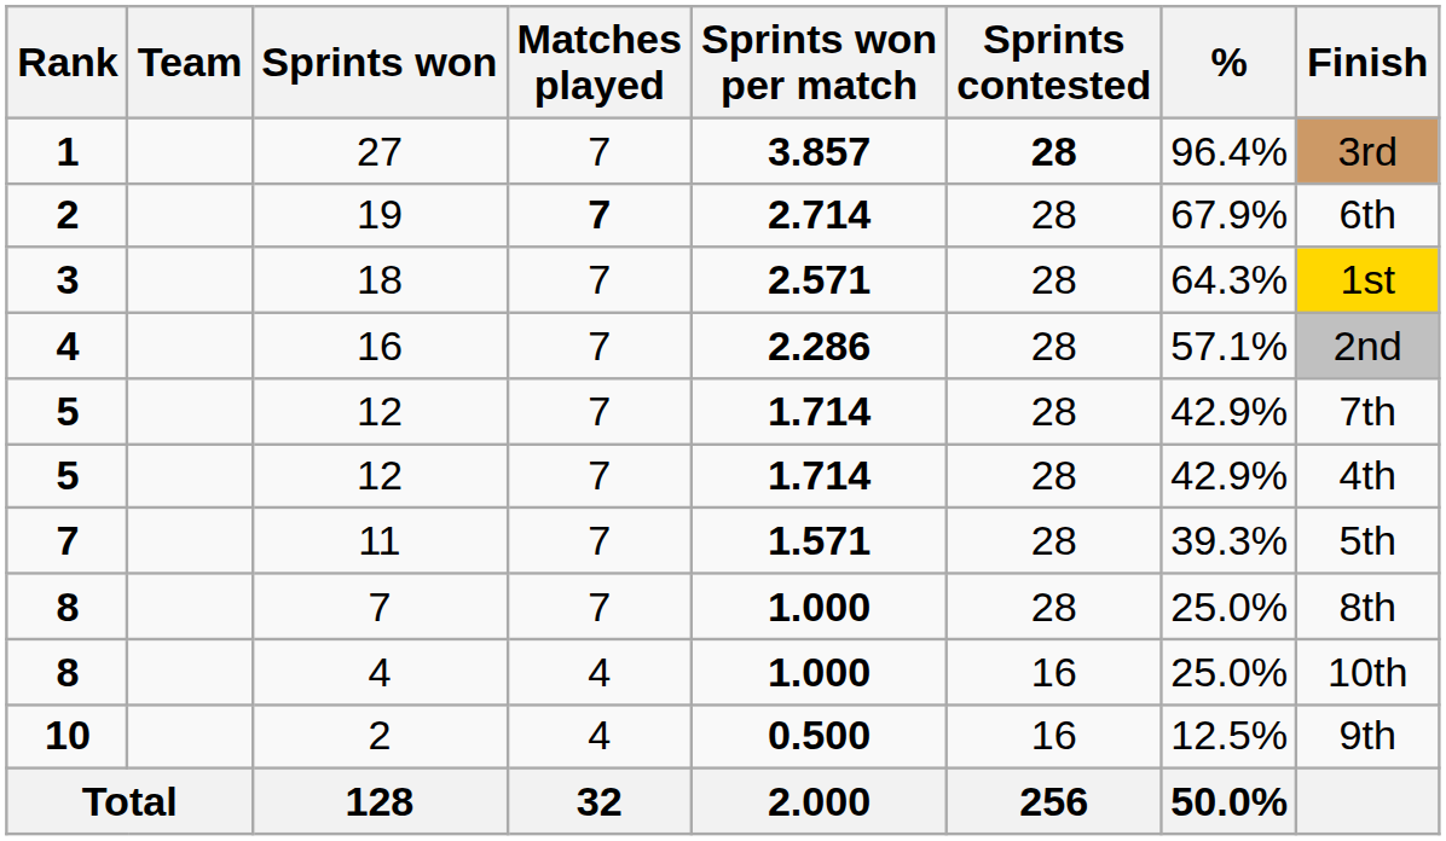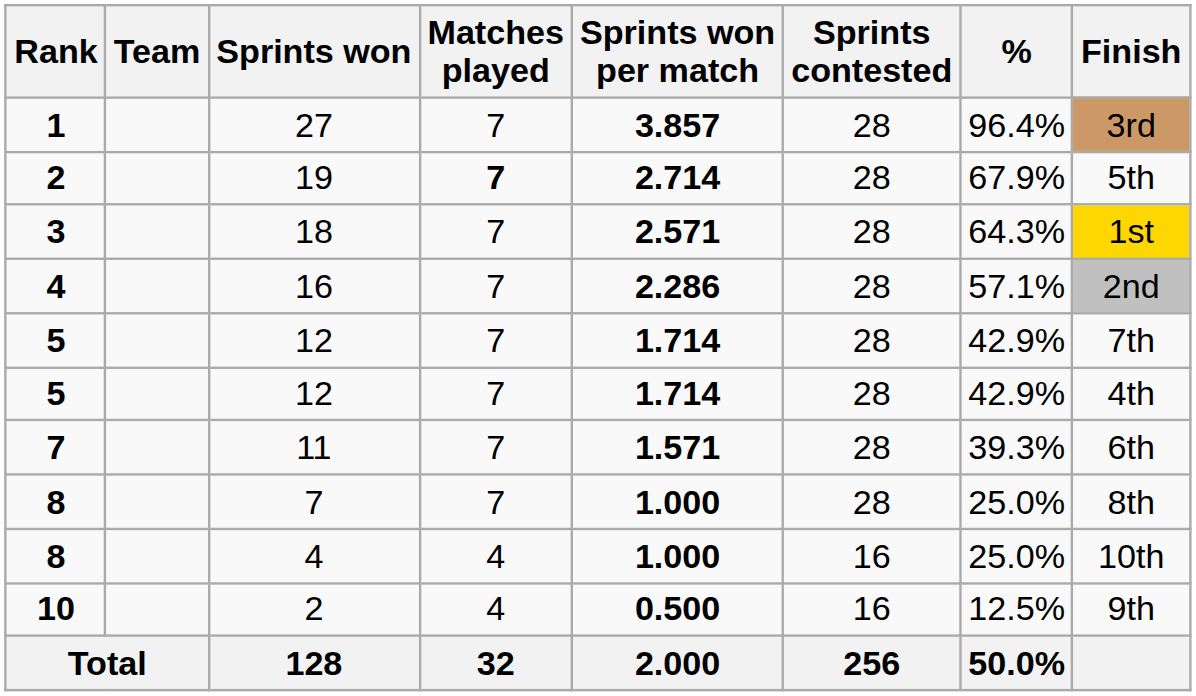27 | Sprints contested: bold -> normal
19 | Finish: 6th -> 5th
11 | Finish: 5th -> 6th
